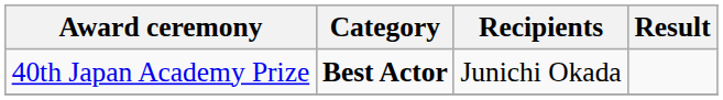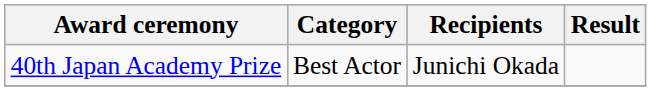40th Japan Academy Prize | Category: bold -> normal
